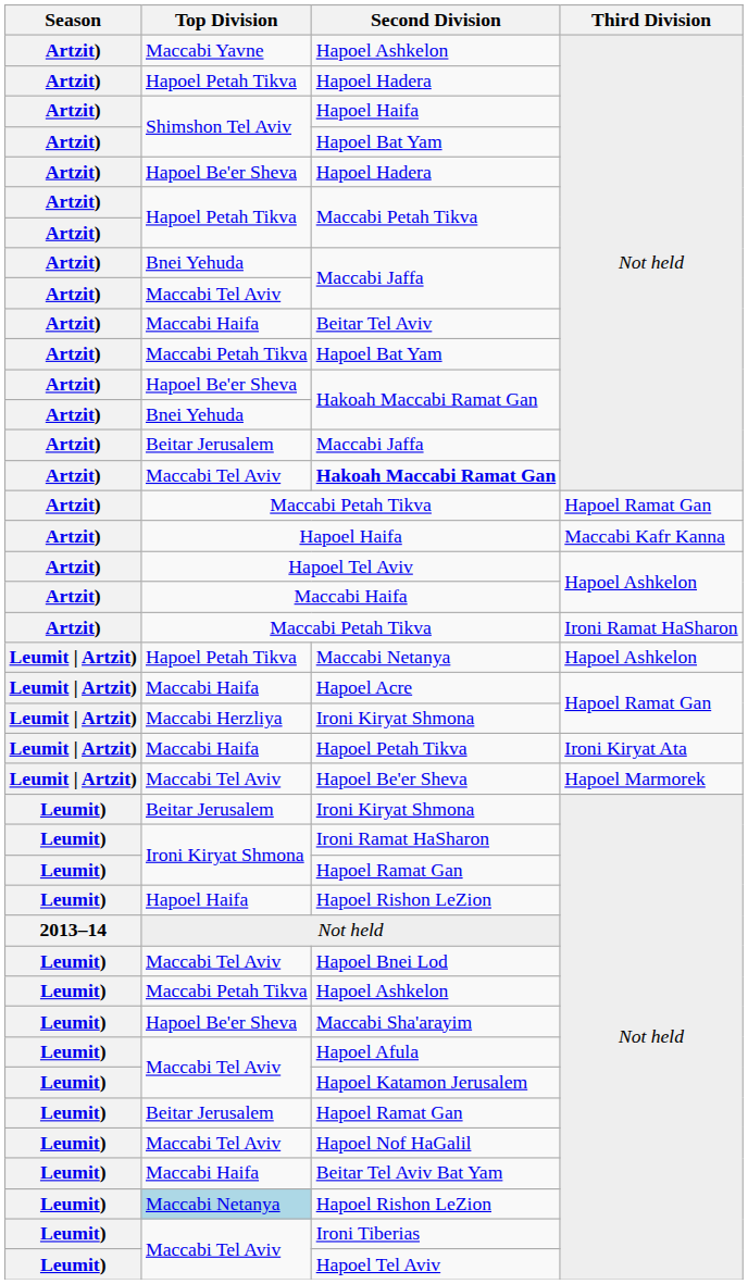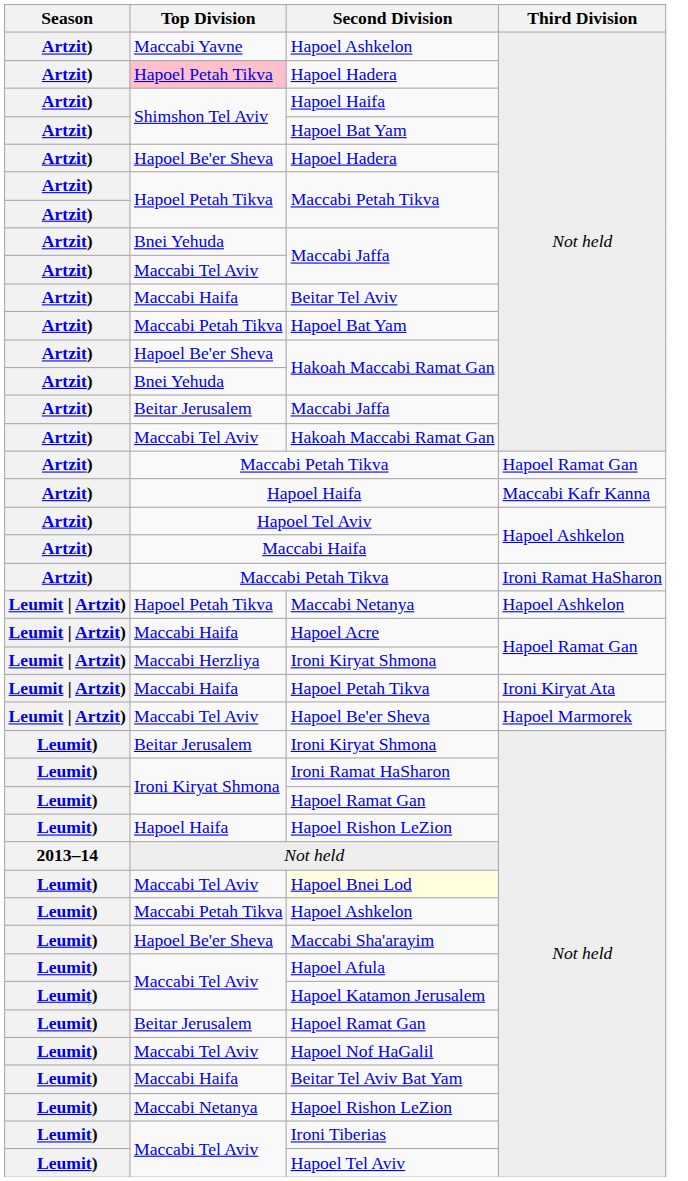Hapoel Petah Tikva / Hapoel Hadera | Top Division: no background -> pink background
Maccabi Tel Aviv / Hakoah Maccabi Ramat Gan | Second Division: bold -> normal
Hapoel Bnei Lod | Second Division: no background -> lightyellow background
Maccabi Netanya / Hapoel Rishon LeZion | Top Division: lightblue background -> no background
